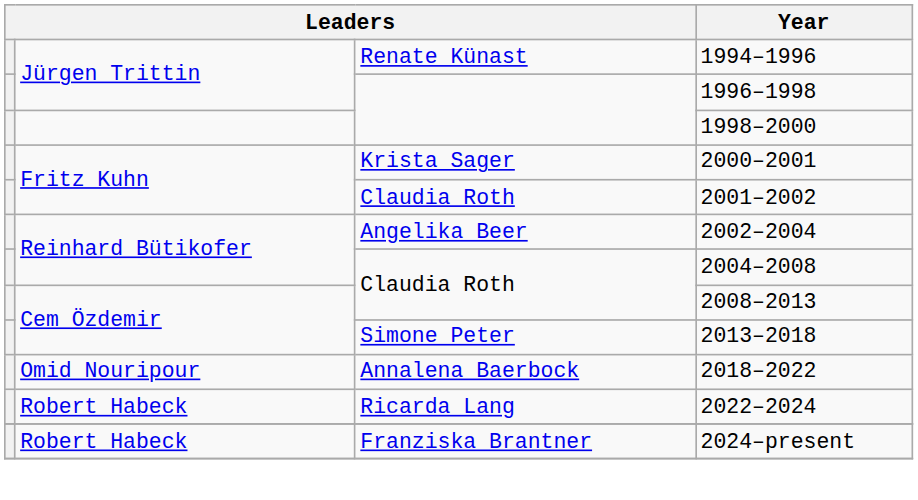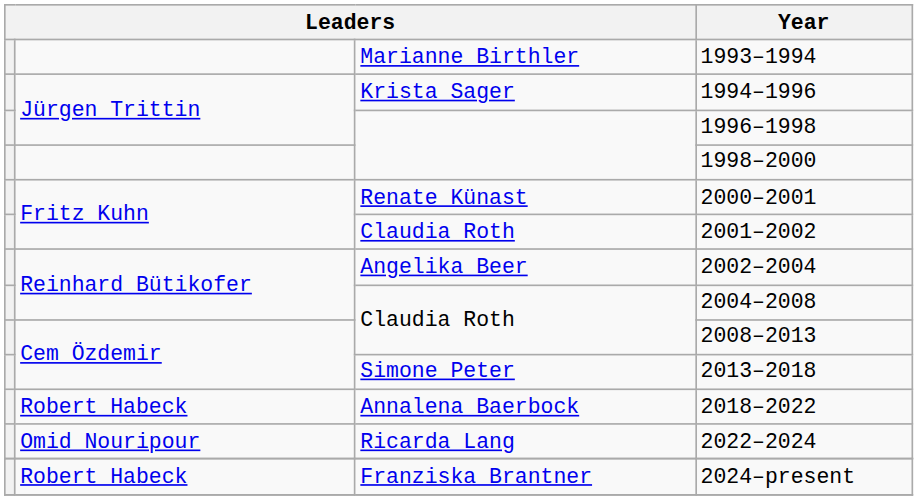+ row: Marianne Birthler | 1993–1994
1994–1996 | column 3: Renate Künast -> Krista Sager
2000–2001 | column 3: Krista Sager -> Renate Künast
2018–2022 | column 2: Omid Nouripour -> Robert Habeck
2022–2024 | column 2: Robert Habeck -> Omid Nouripour
